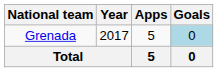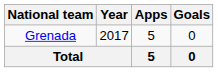Grenada | Goals: lightblue background -> no background
